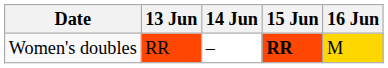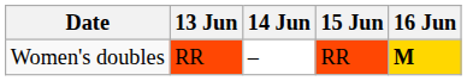Women's doubles | 15 Jun: bold -> normal
Women's doubles | 16 Jun: normal -> bold
